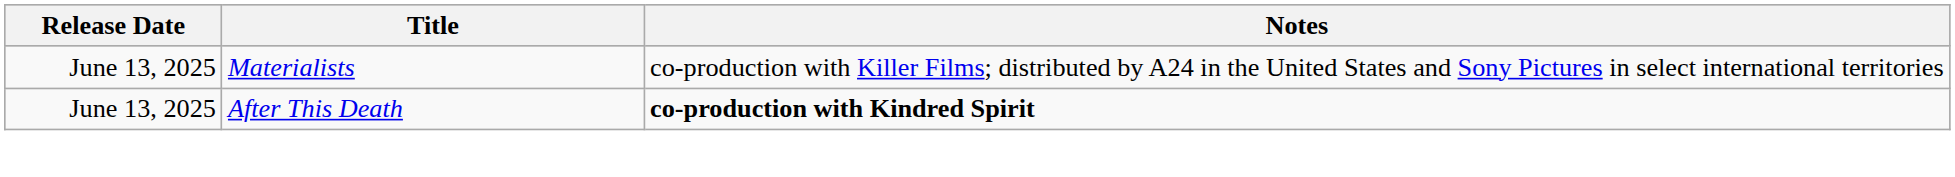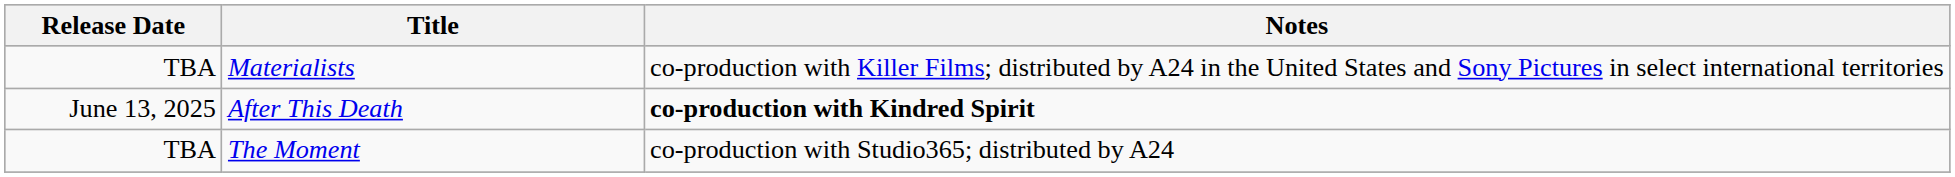Materialists | Release Date: June 13, 2025 -> TBA
+ row: TBA | The Moment | co-production with Studio365; distributed by A24
